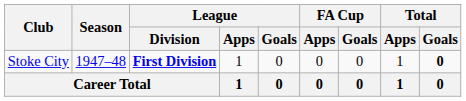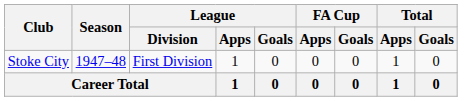Stoke City | League / Division: bold -> normal
Stoke City | Total / Goals: bold -> normal
